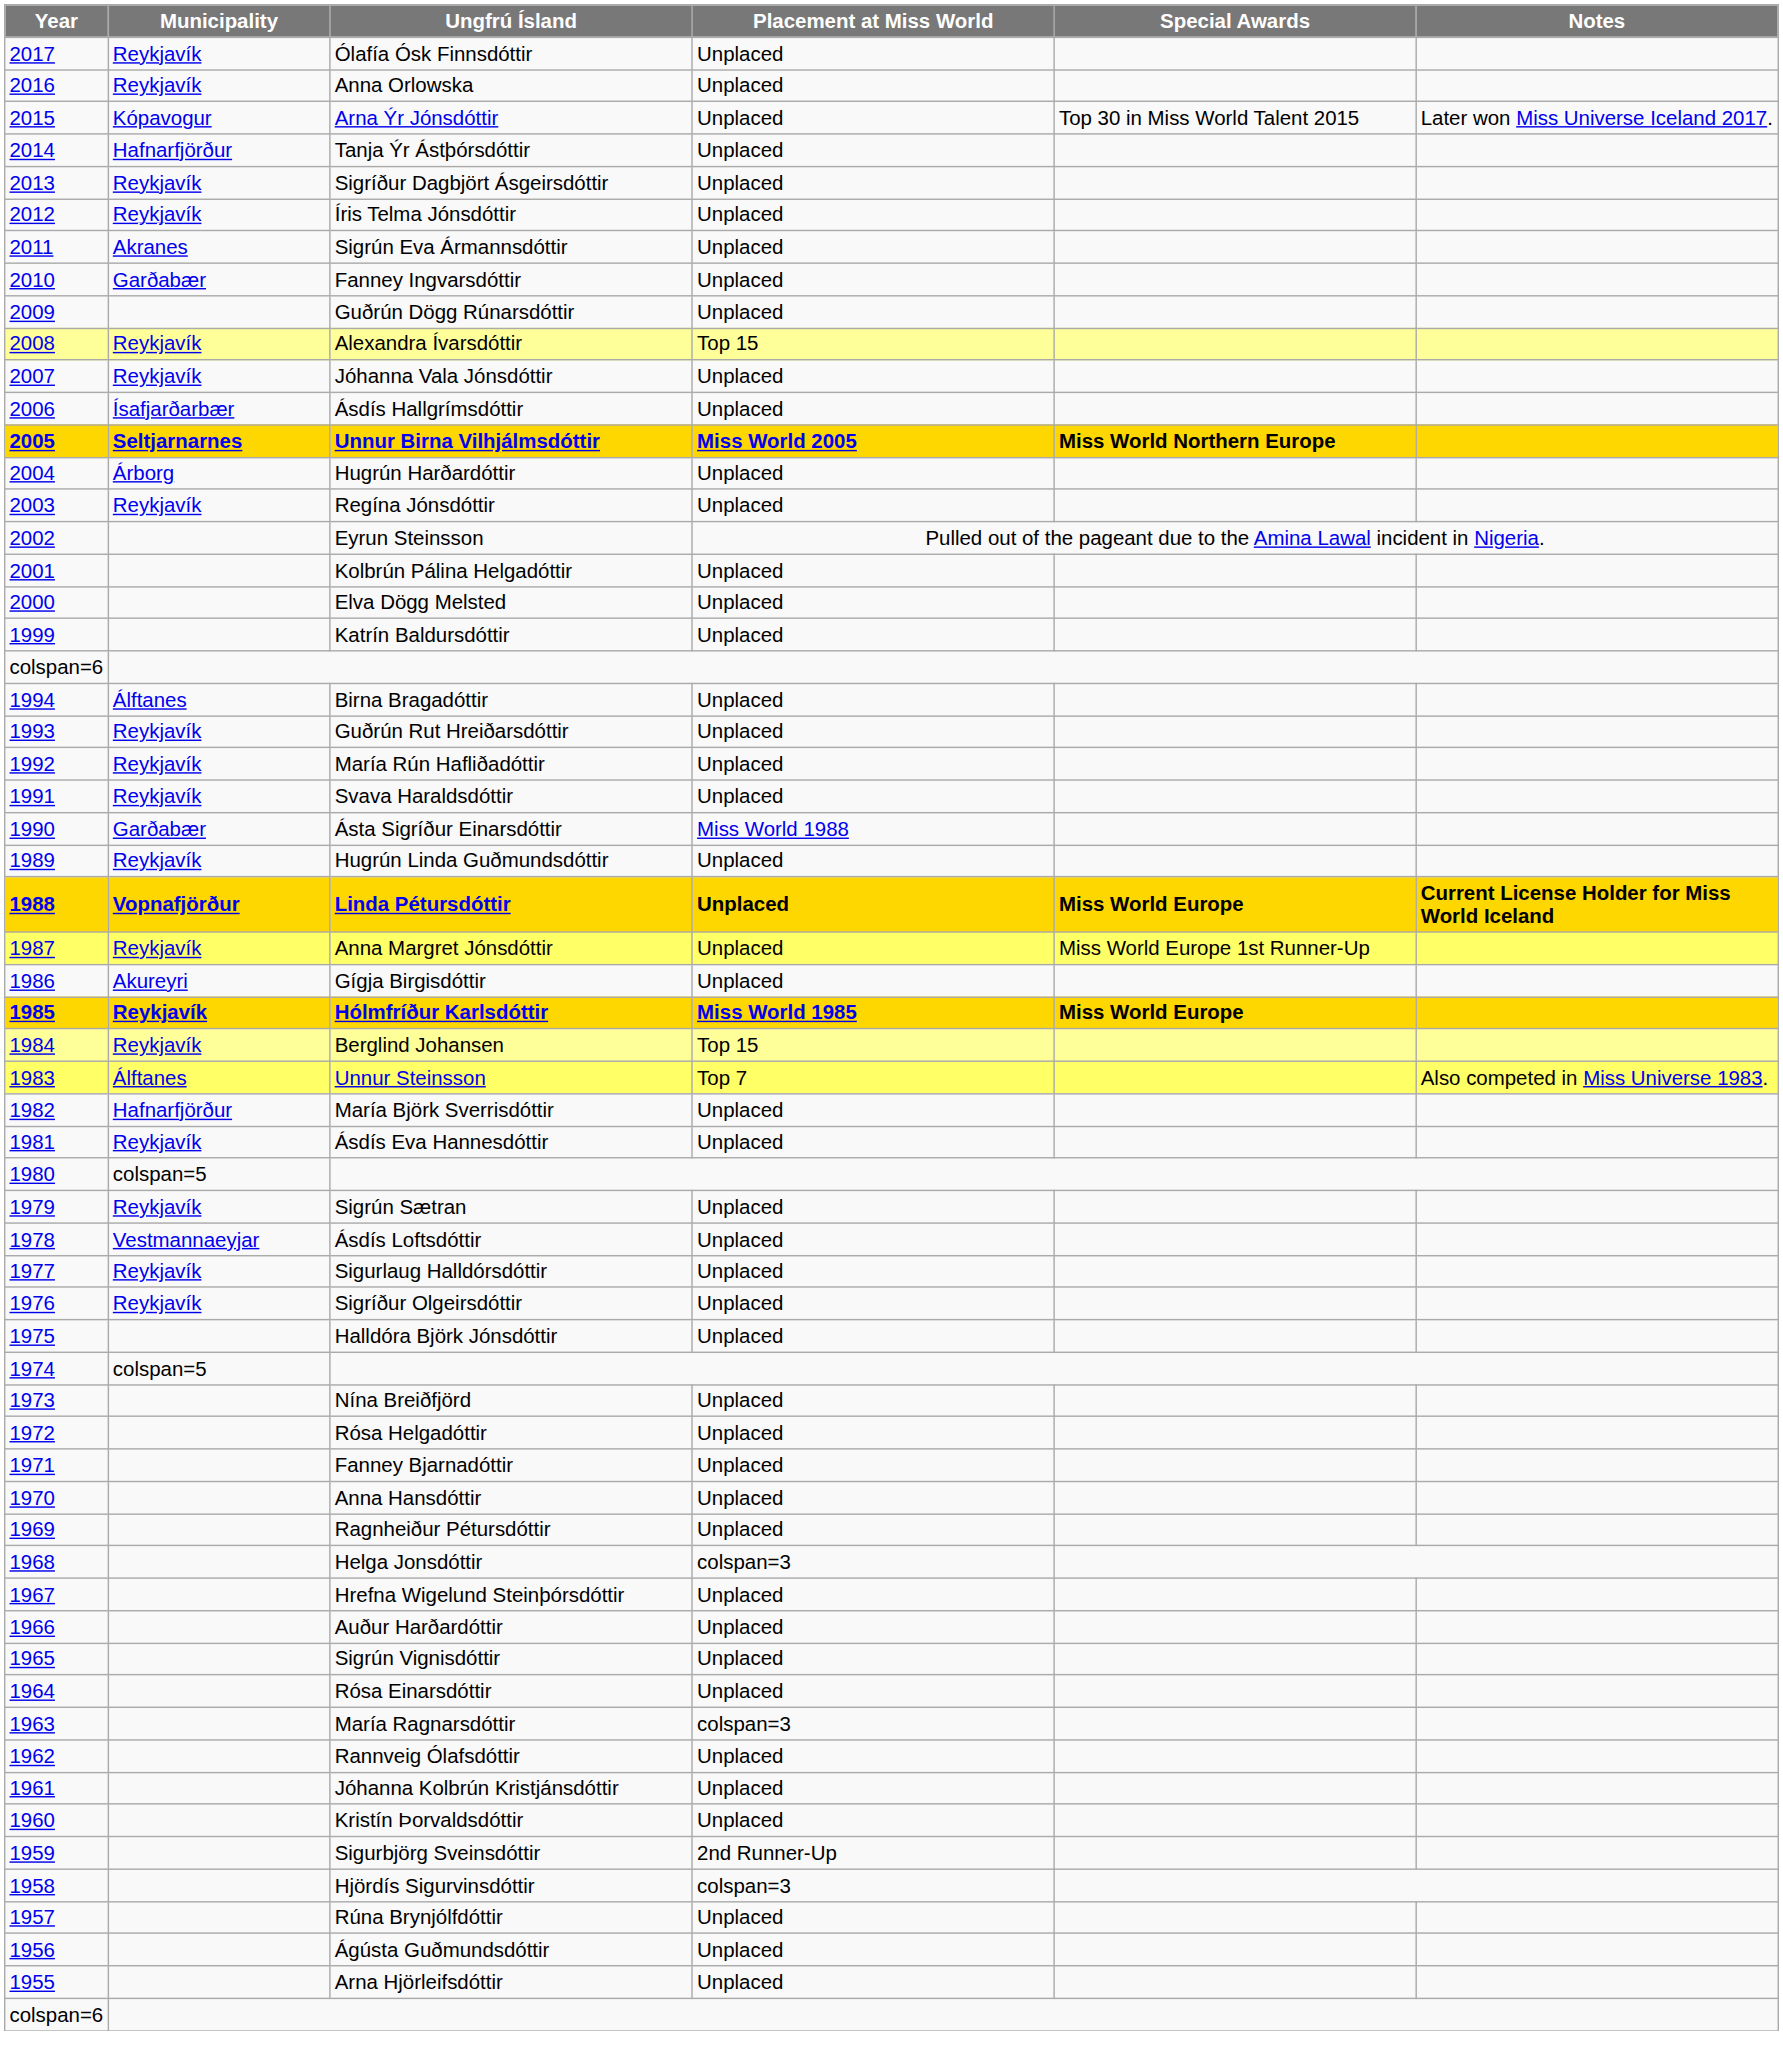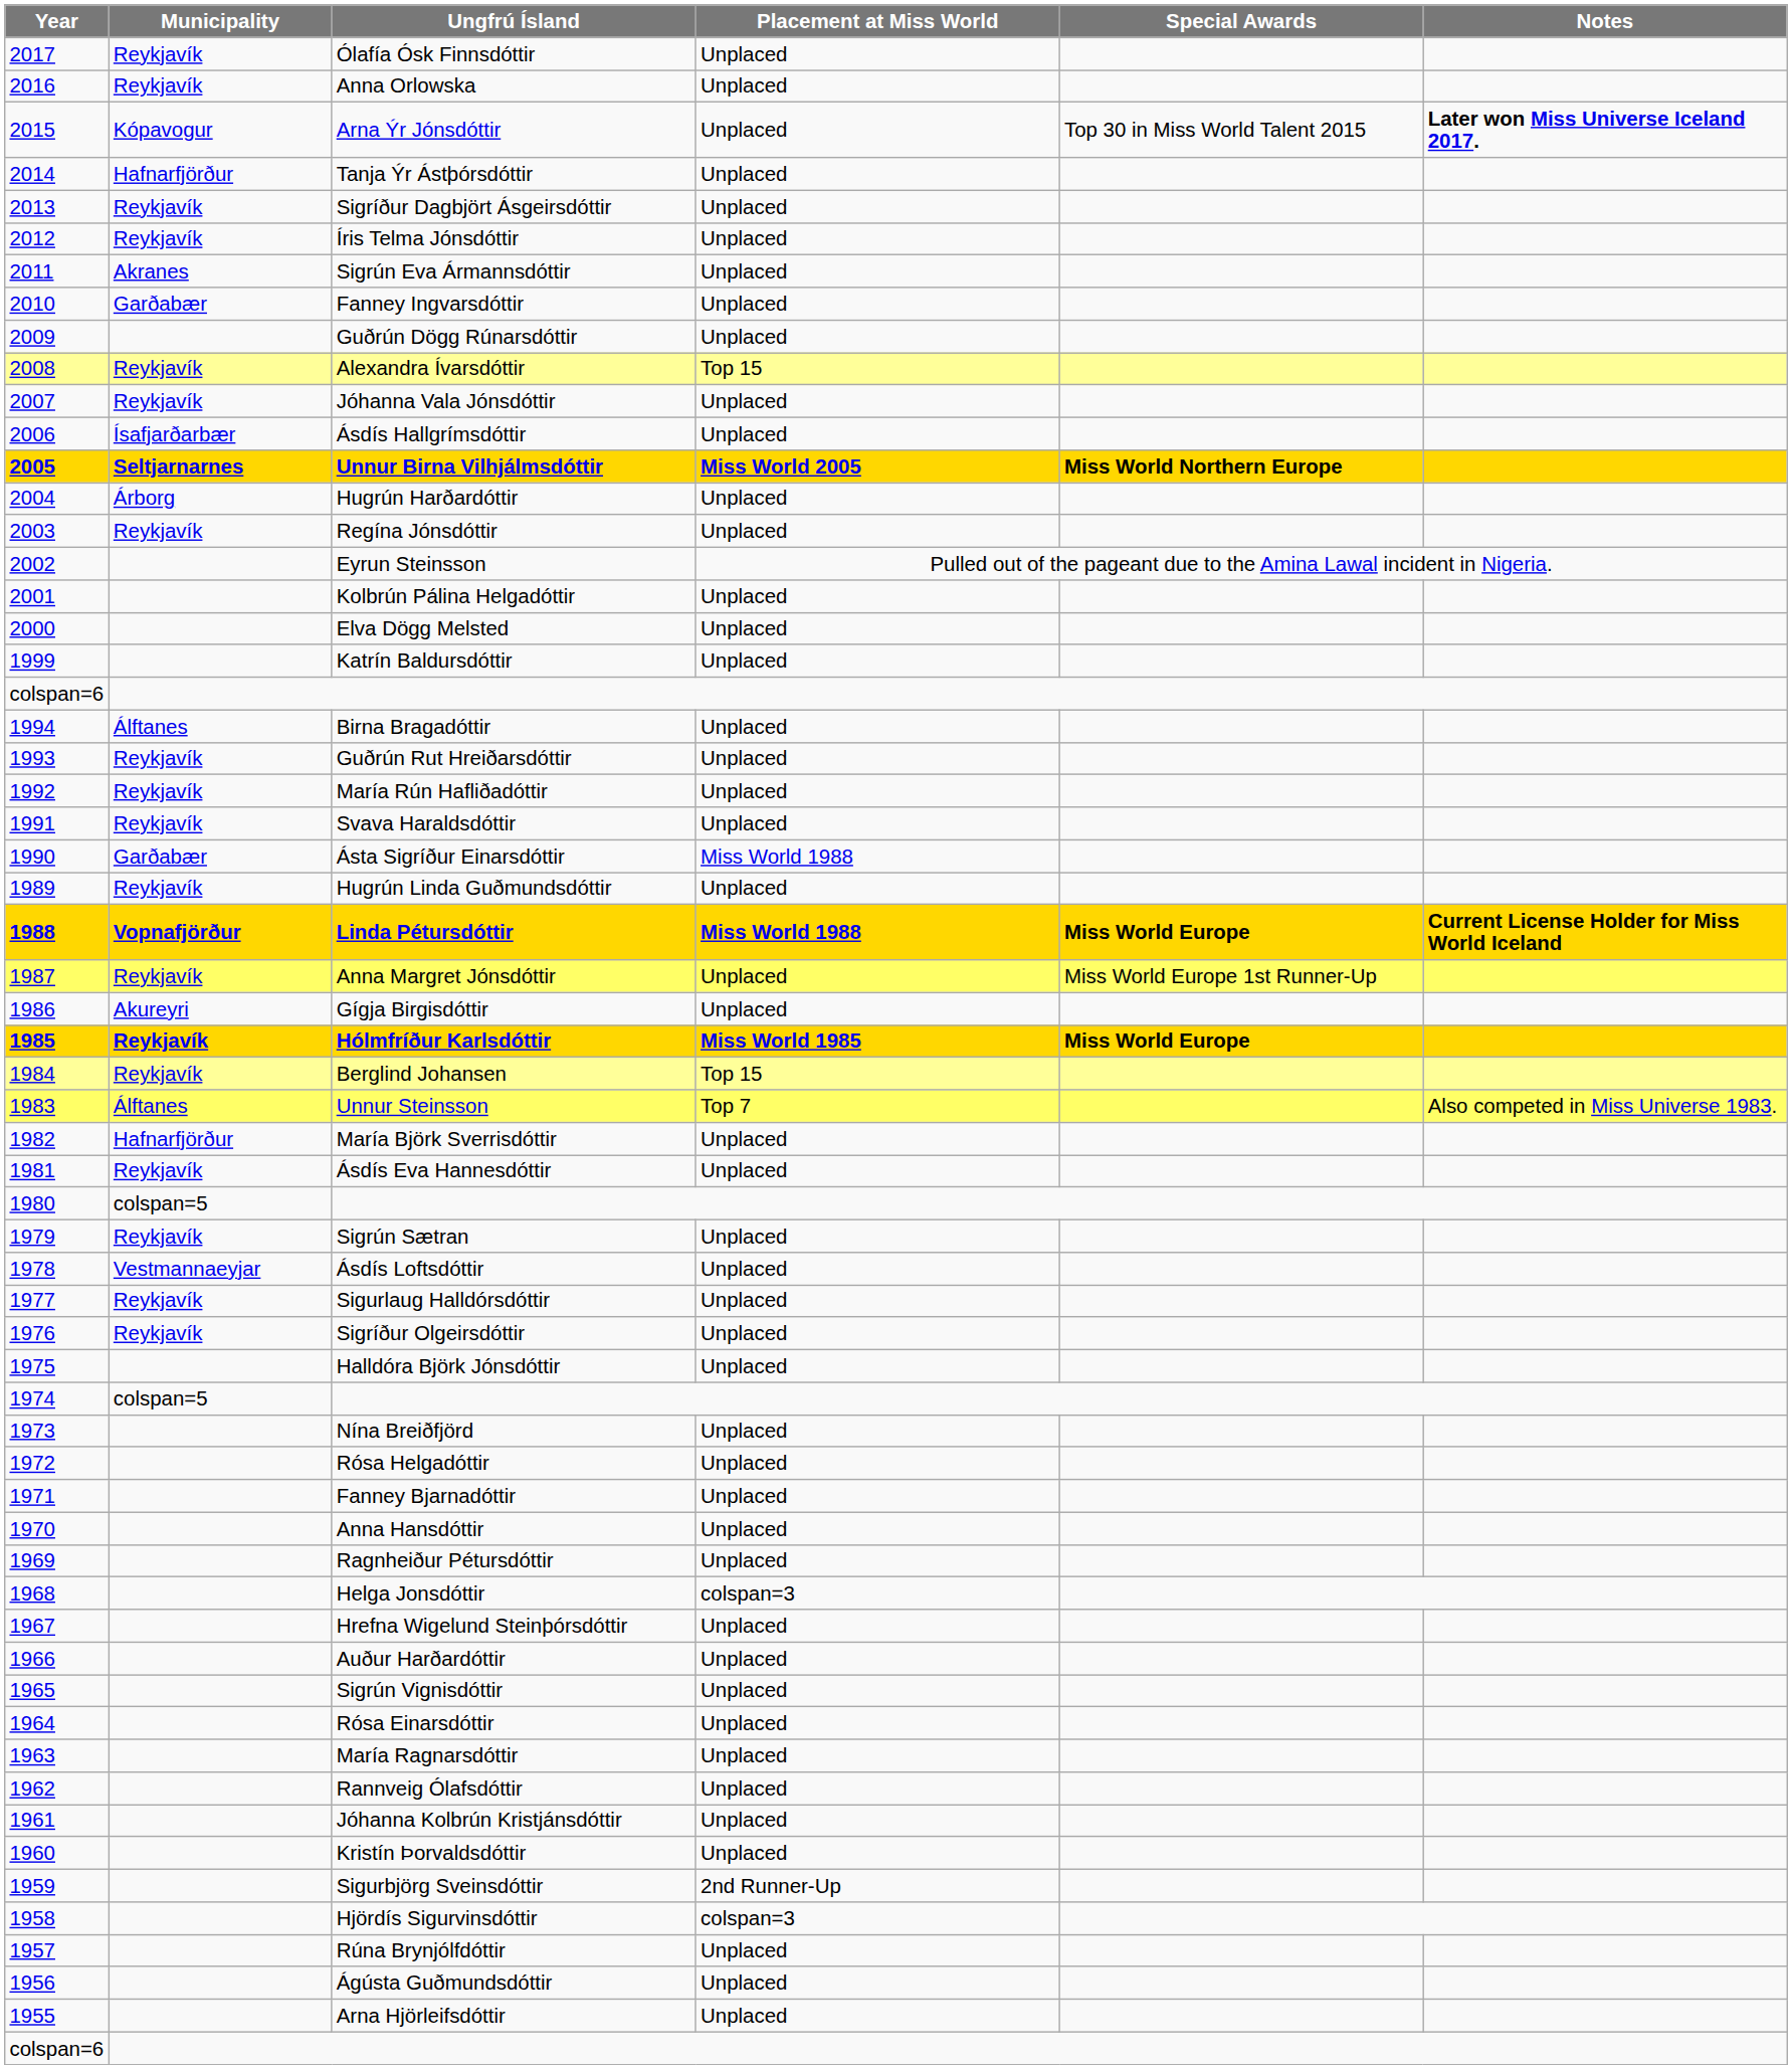Arna Ýr Jónsdóttir | Notes: normal -> bold
Linda Pétursdóttir | Placement at Miss World: Unplaced -> Miss World 1988
María Ragnarsdóttir | Placement at Miss World: colspan=3 -> Unplaced
